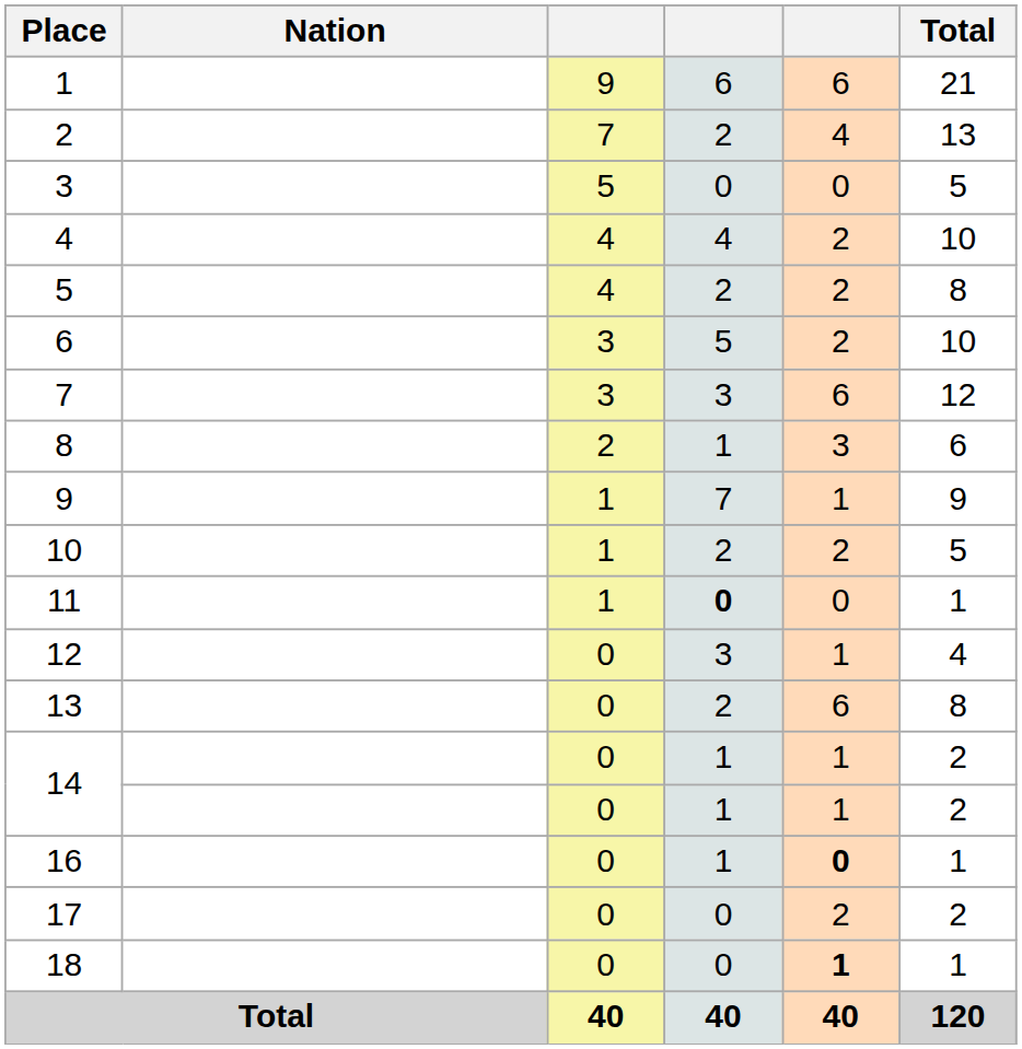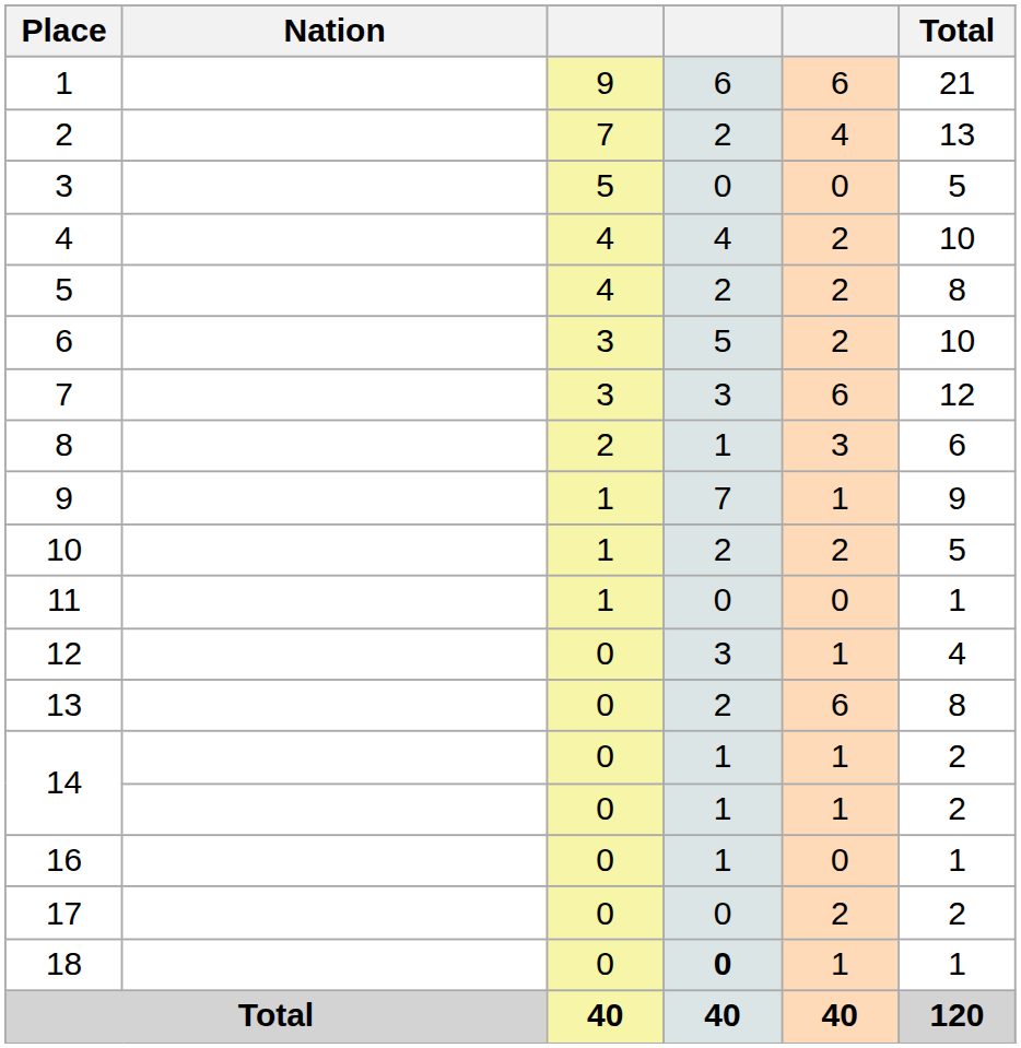11 | column 4: bold -> normal
16 | column 5: bold -> normal
18 | column 4: normal -> bold
18 | column 5: bold -> normal
